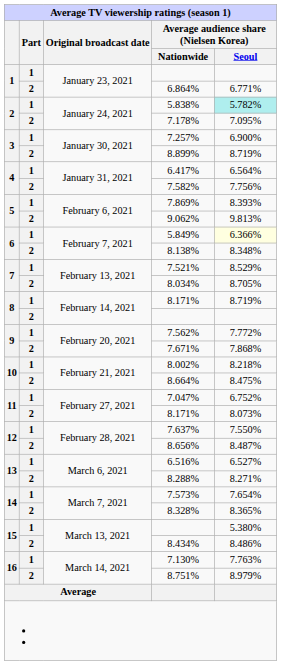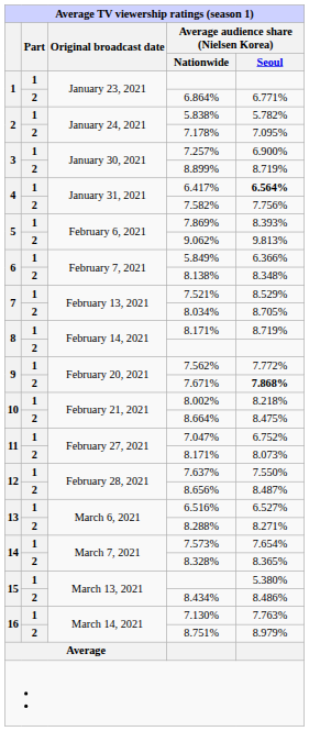5.838% | Average audience share (Nielsen Korea) / Seoul: paleturquoise background -> no background
6.417% | Average audience share (Nielsen Korea) / Seoul: normal -> bold
5.849% | Average audience share (Nielsen Korea) / Seoul: lightyellow background -> no background
7.671% | Average audience share (Nielsen Korea) / Seoul: normal -> bold
